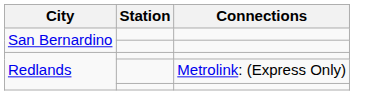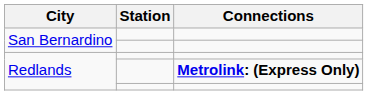Redlands / Metrolink: (Express Only) | Connections: normal -> bold
